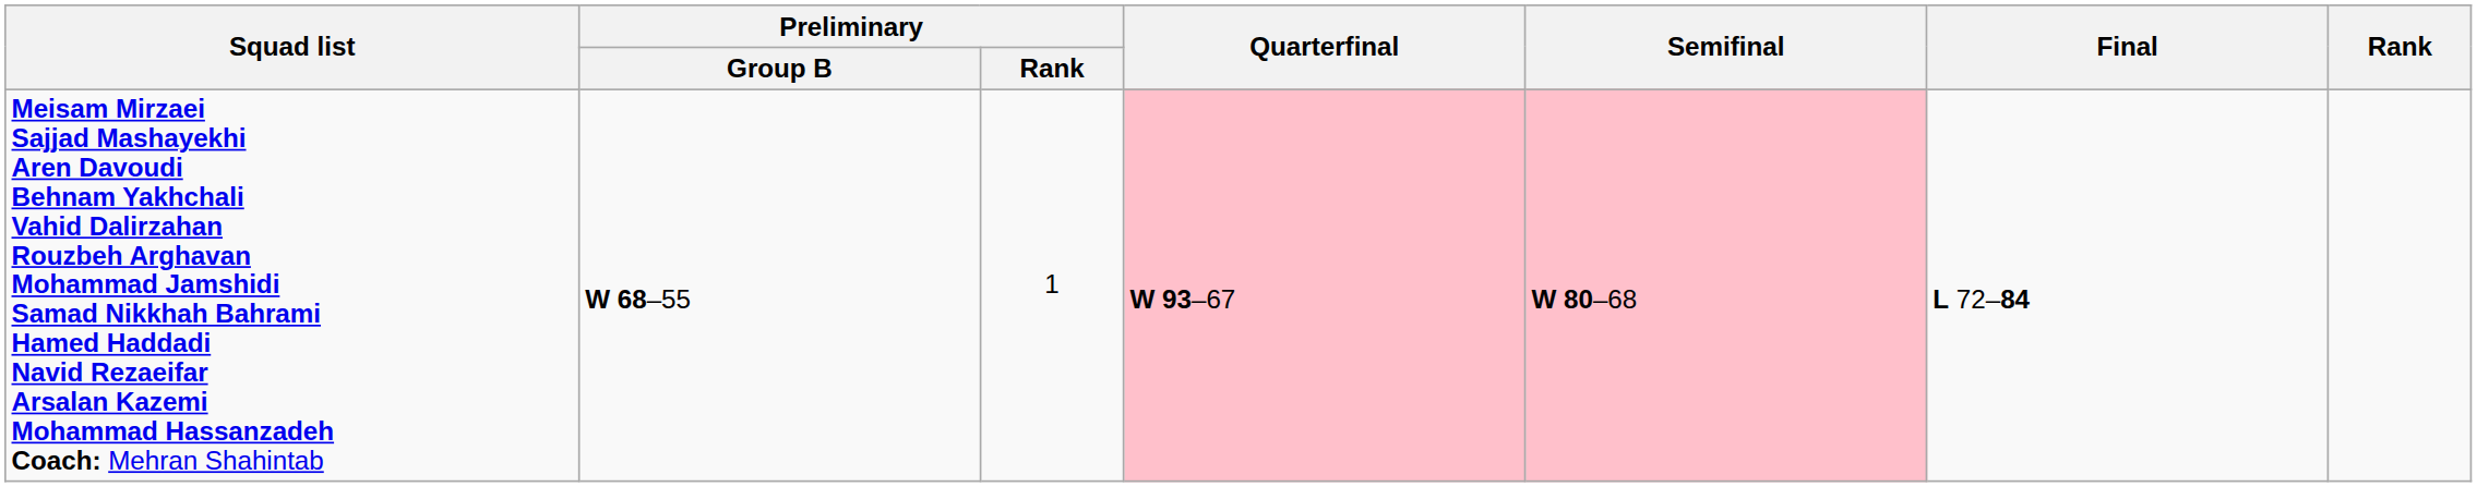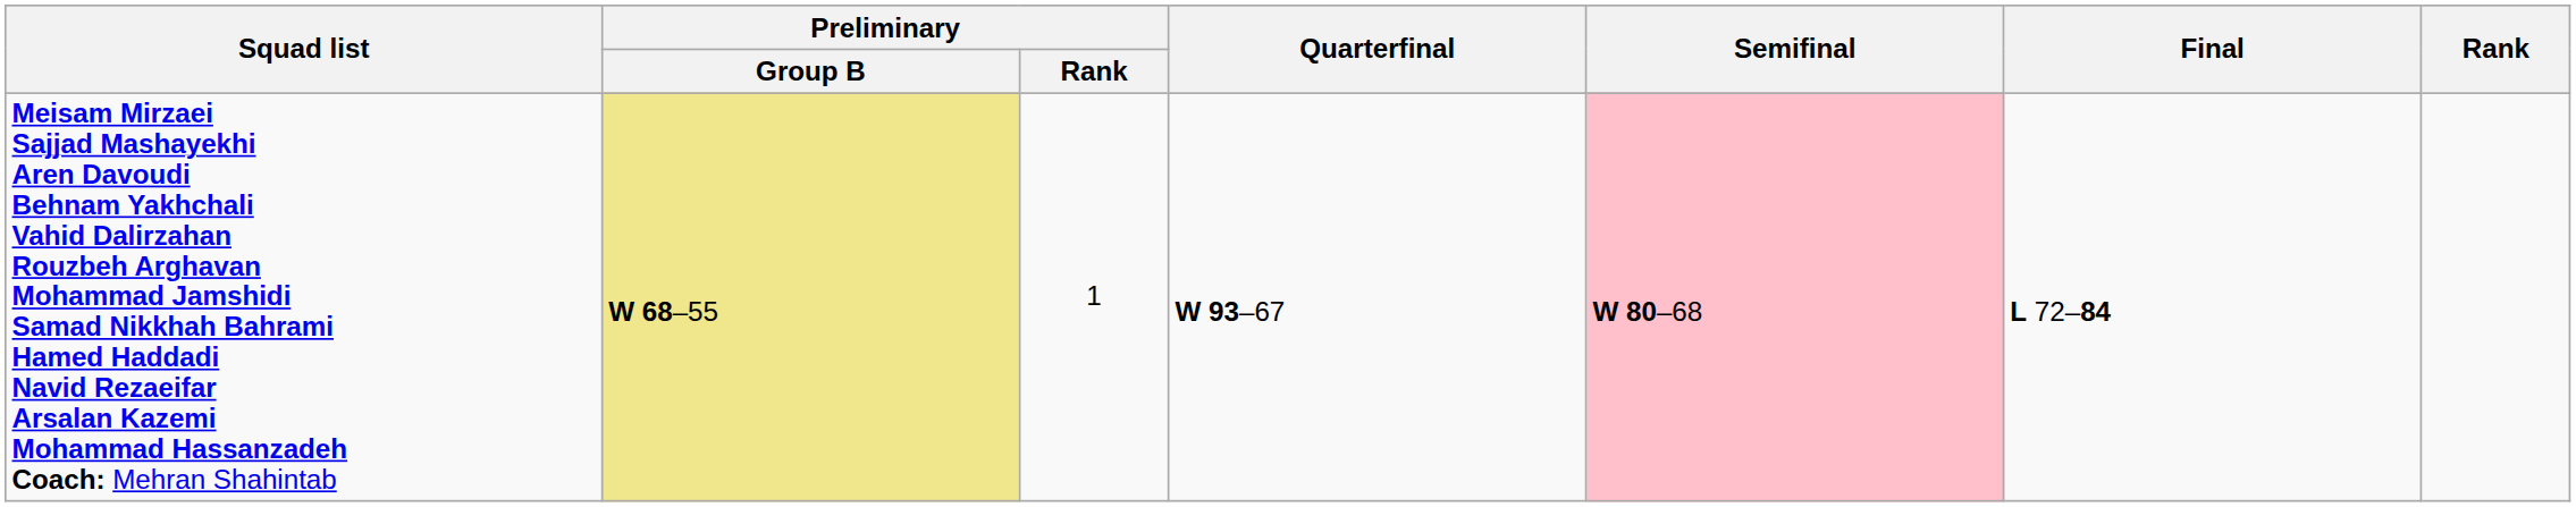row 3 | Preliminary / Group B: no background -> khaki background
row 3 | Quarterfinal: pink background -> no background
